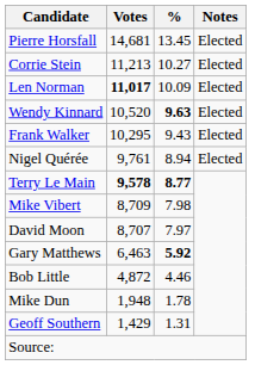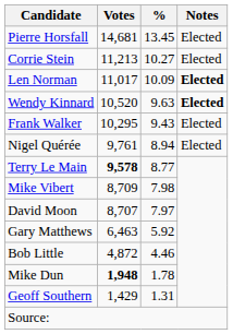Len Norman | Votes: bold -> normal
Len Norman | Notes: normal -> bold
Wendy Kinnard | %: bold -> normal
Wendy Kinnard | Notes: normal -> bold
Terry Le Main | %: bold -> normal
Gary Matthews | %: bold -> normal
Mike Dun | Votes: normal -> bold
